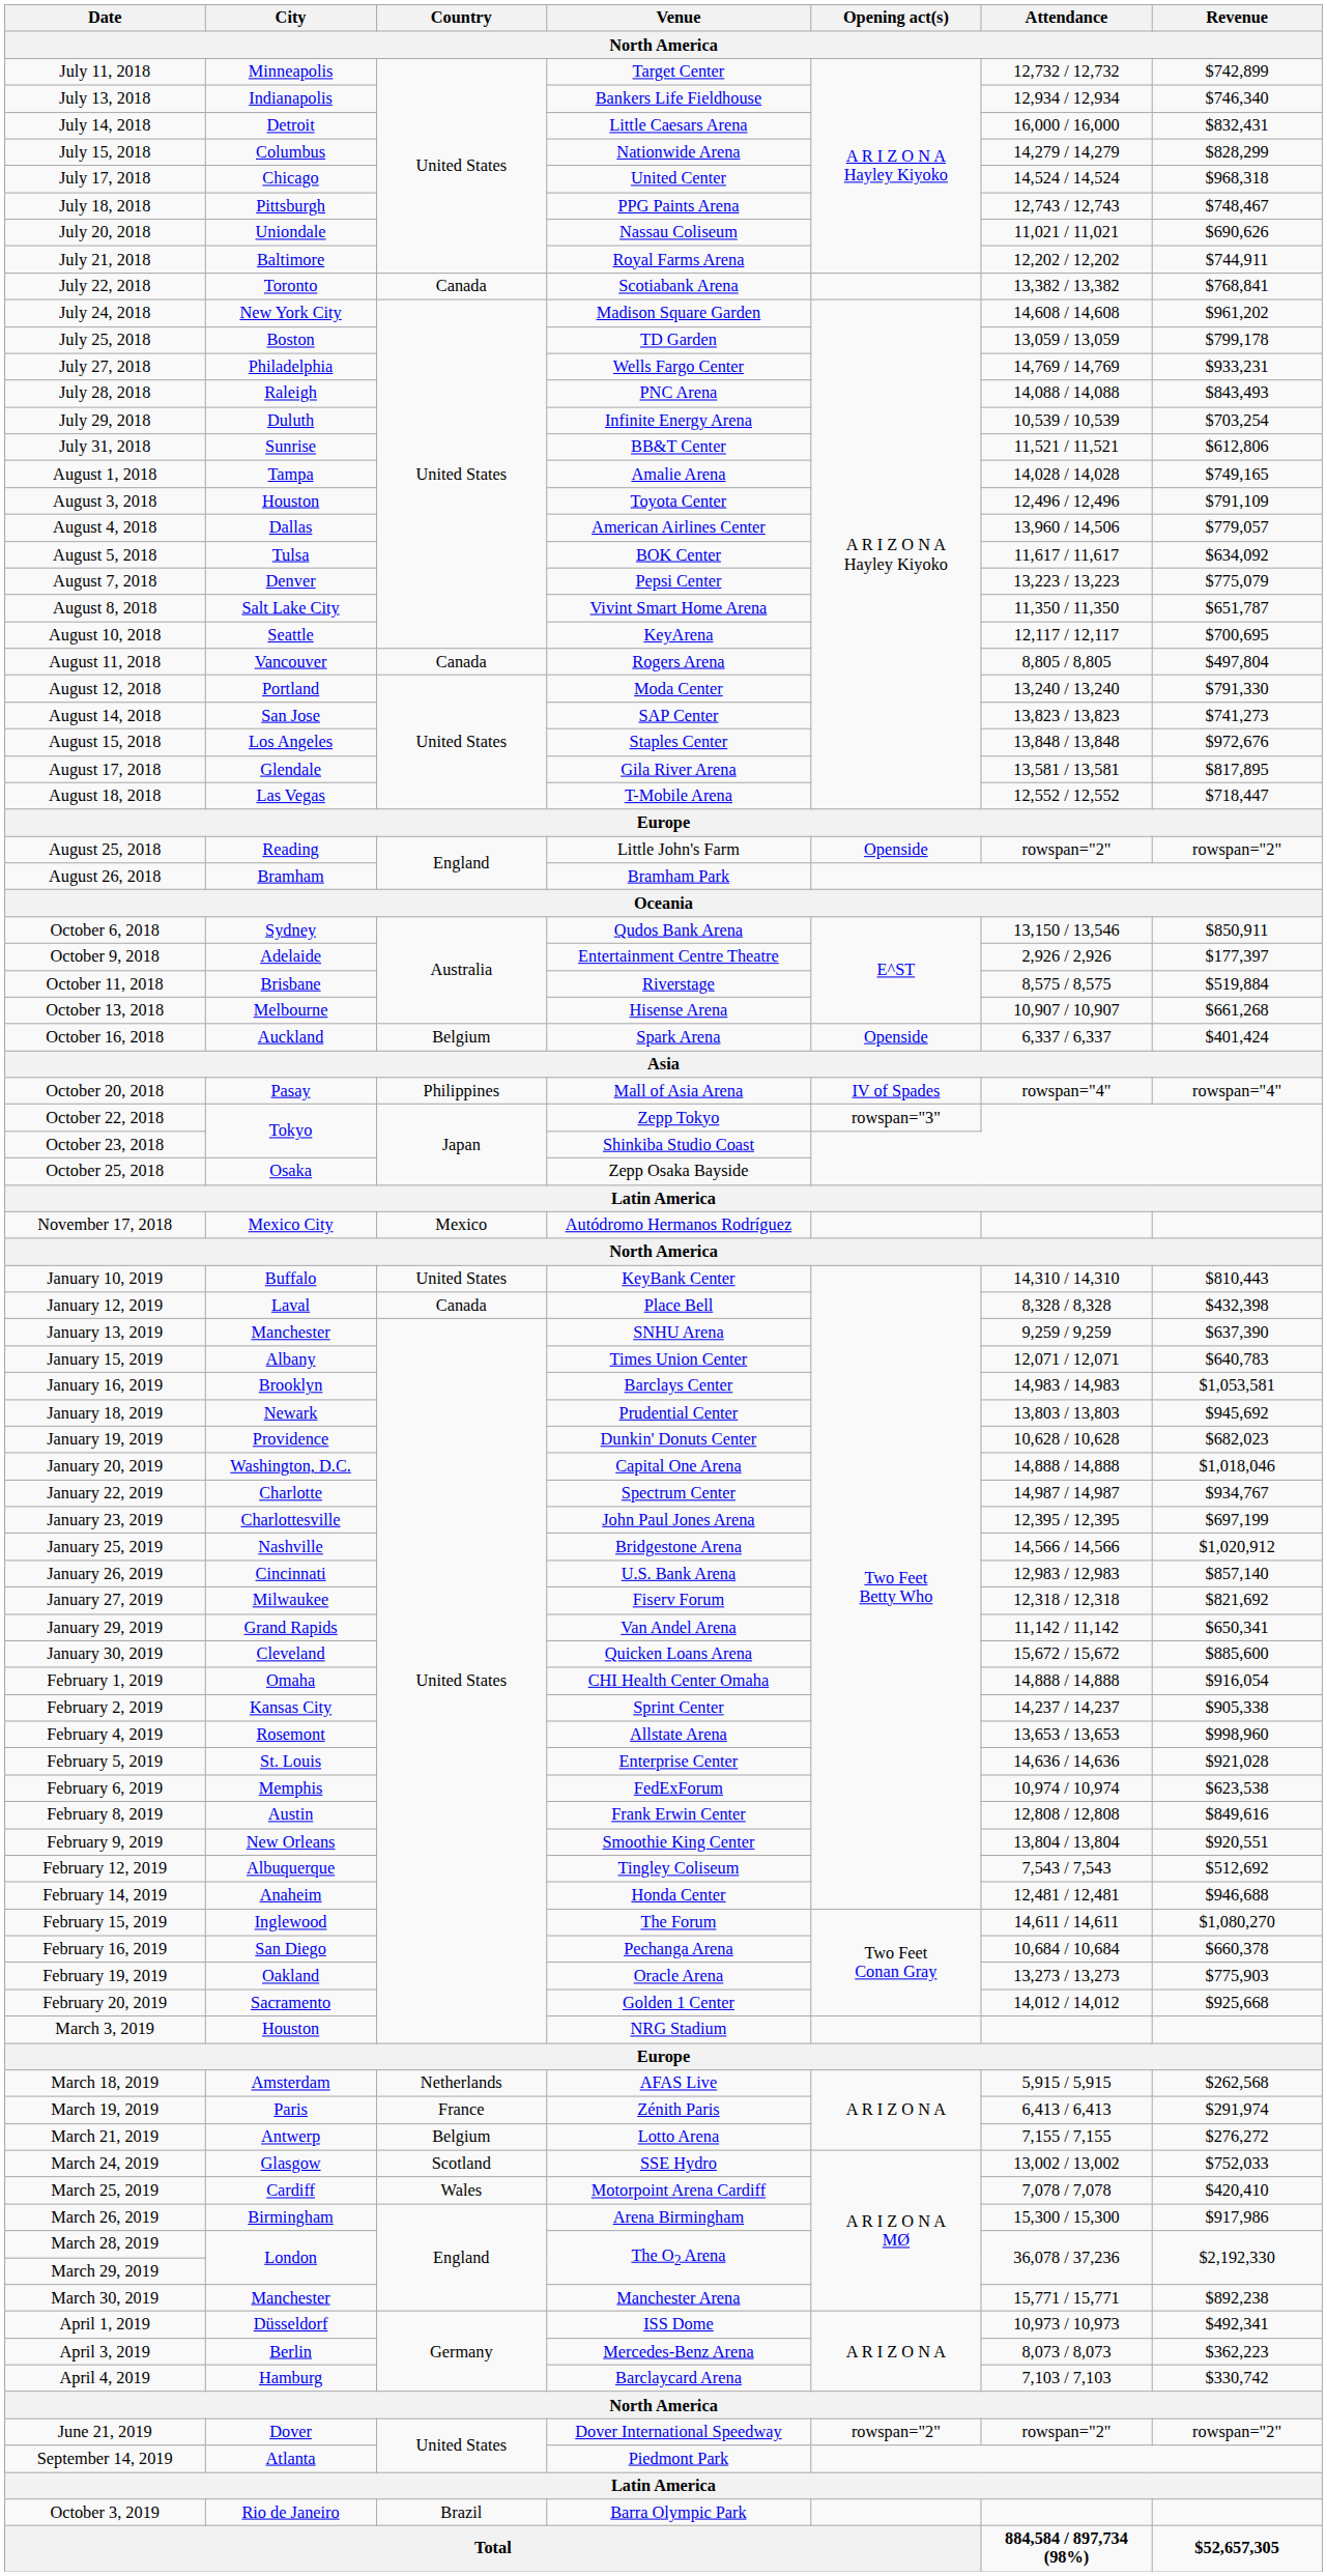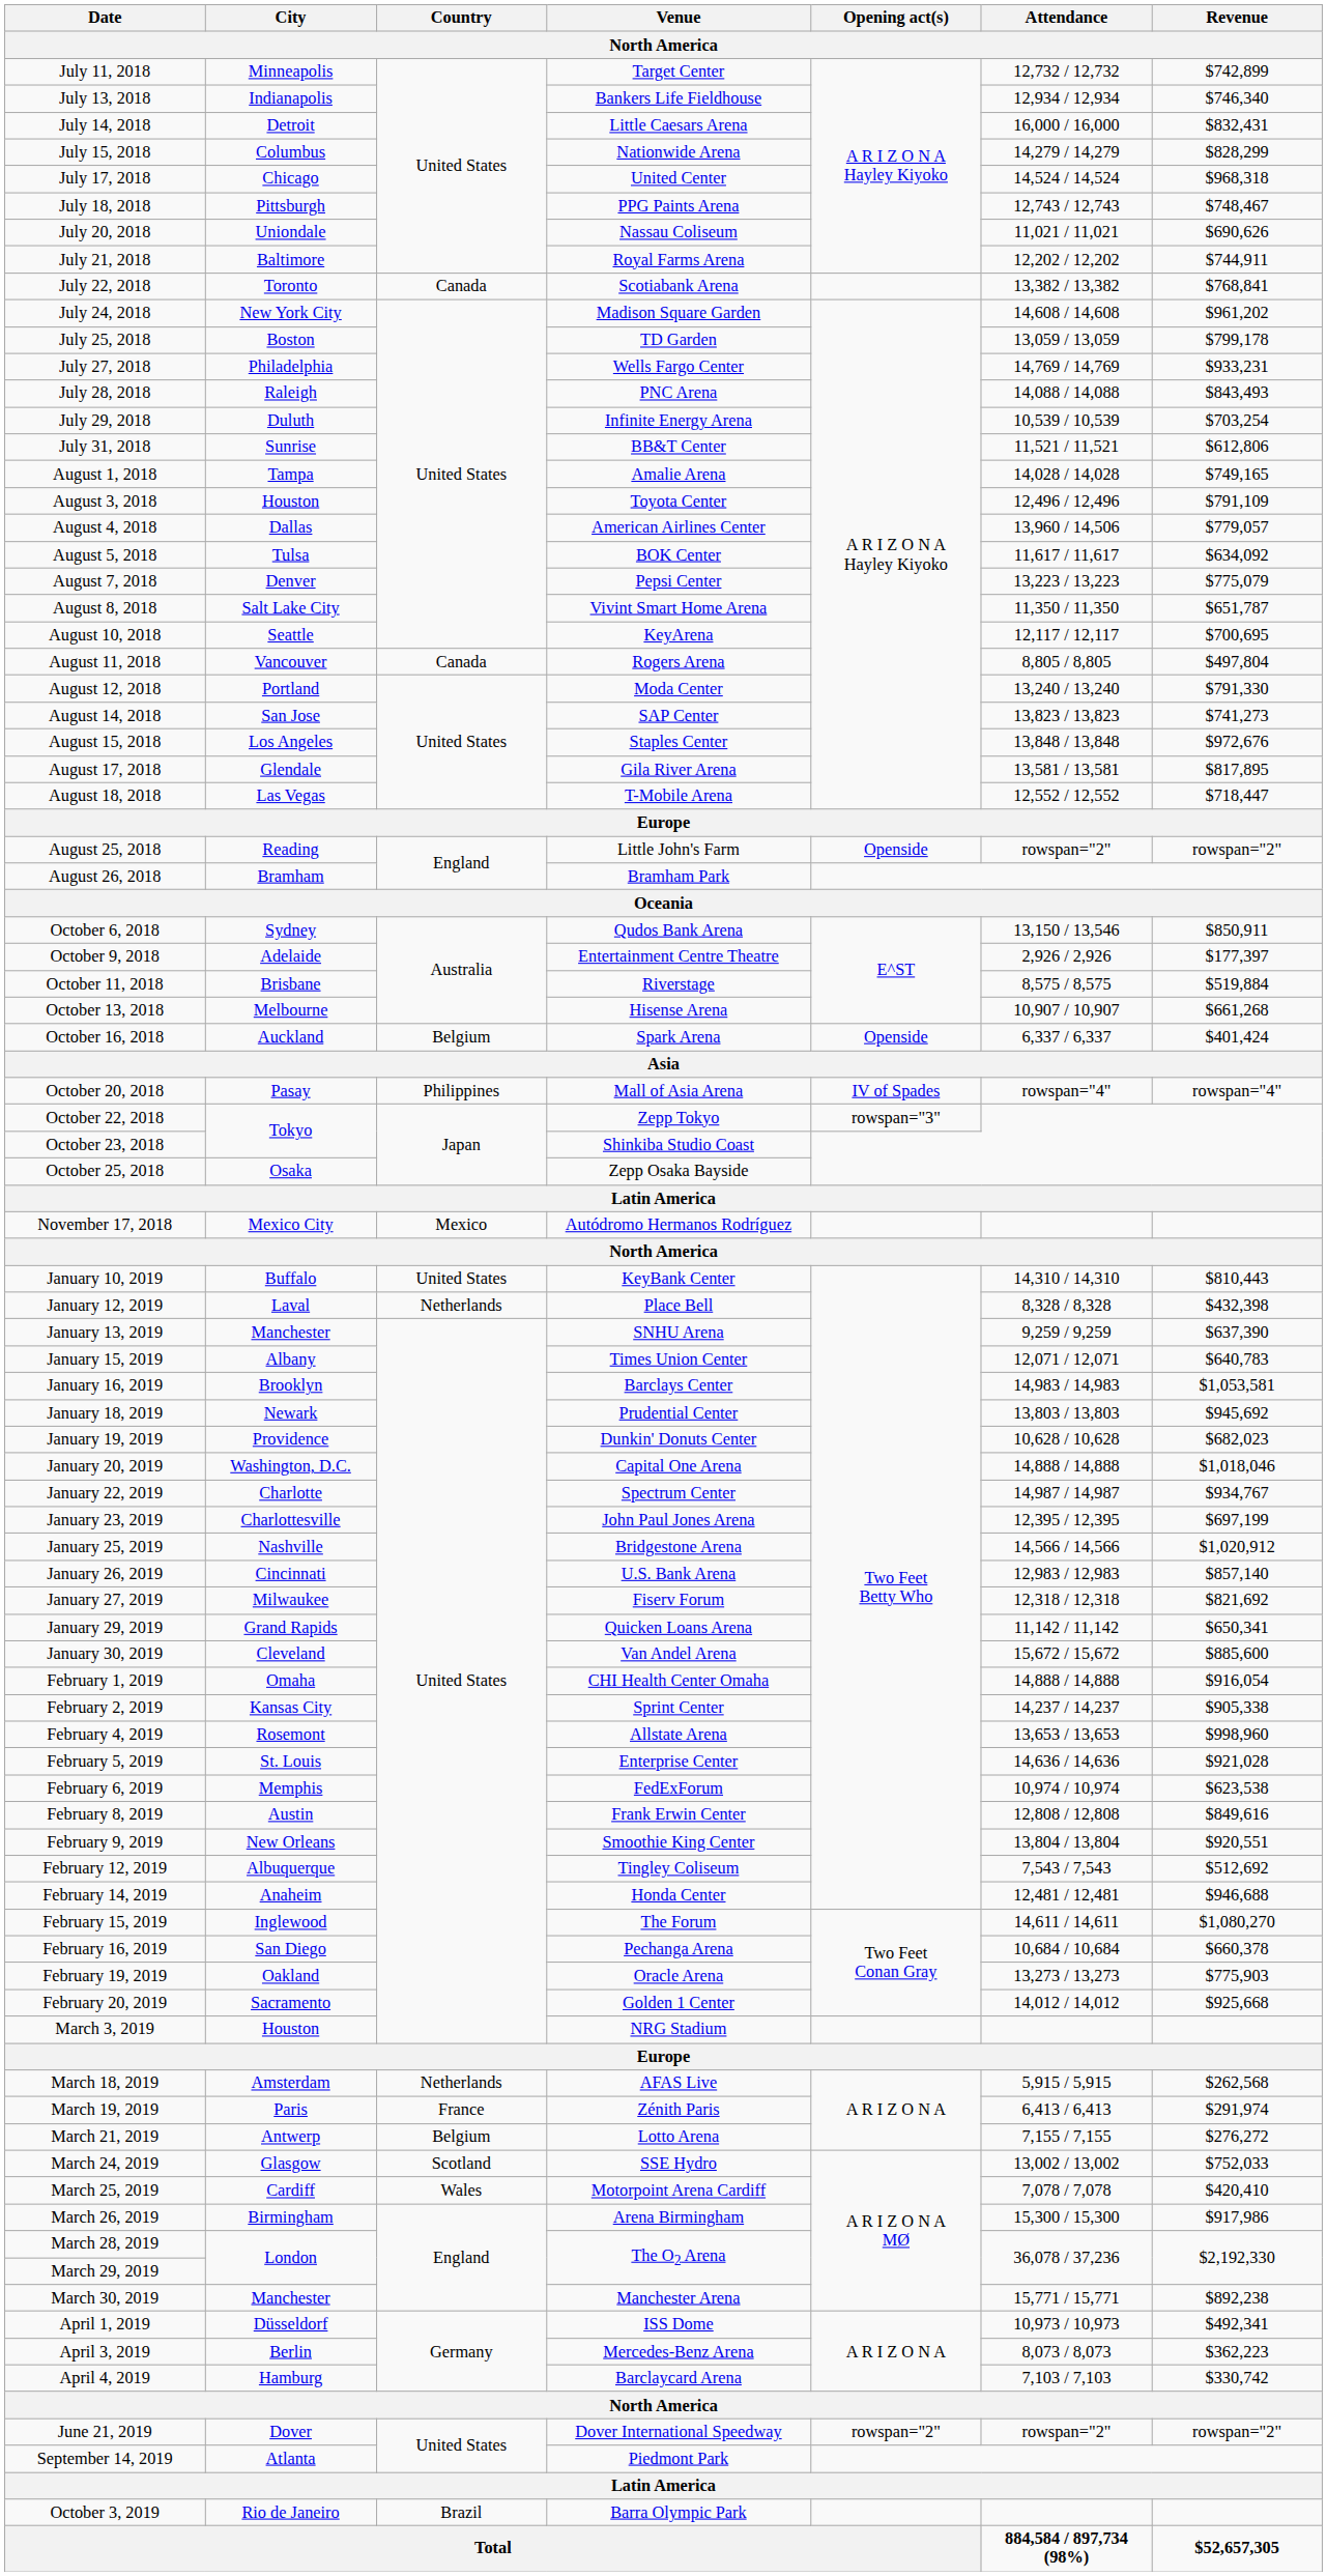January 12, 2019 | Country: Canada -> Netherlands
January 29, 2019 | Venue: Van Andel Arena -> Quicken Loans Arena
January 30, 2019 | Venue: Quicken Loans Arena -> Van Andel Arena
